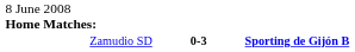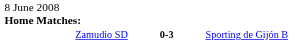Zamudio SD | column 3: bold -> normal
